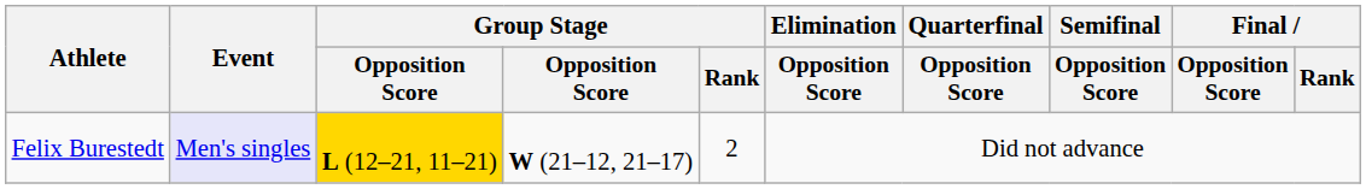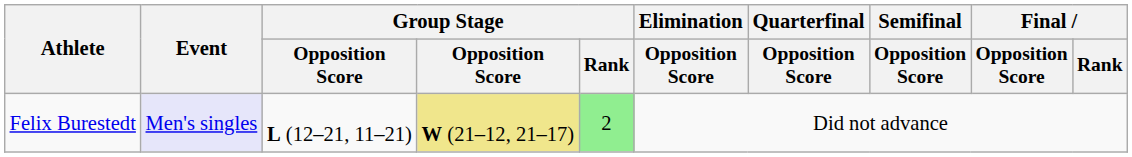Felix Burestedt | column 3: gold background -> no background
Felix Burestedt | column 4: no background -> khaki background
Felix Burestedt | Group Stage / Rank: no background -> lightgreen background
